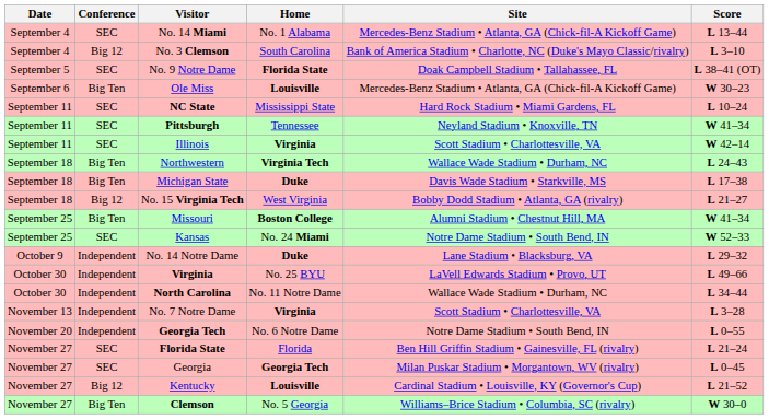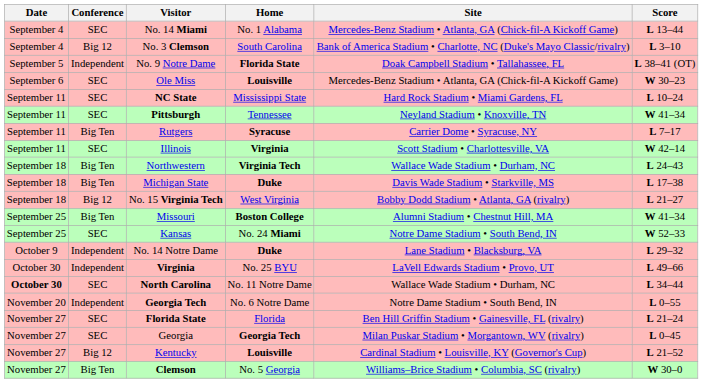No. 9 Notre Dame | Conference: SEC -> Independent
Ole Miss | Conference: Big Ten -> SEC
+ row: September 11 | Big Ten | Rutgers | Syracuse | Carrier Dome • Syracuse, NY | L 7–17
North Carolina | Date: normal -> bold
North Carolina | Conference: Independent -> SEC
- row: November 13 | Independent | No. 7 Notre Dame | Virginia | Scott Stadium • Charlottesville, VA | L 3–28
